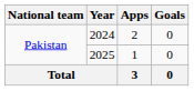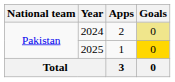2024 | Goals: no background -> khaki background
2025 | Goals: no background -> gold background
